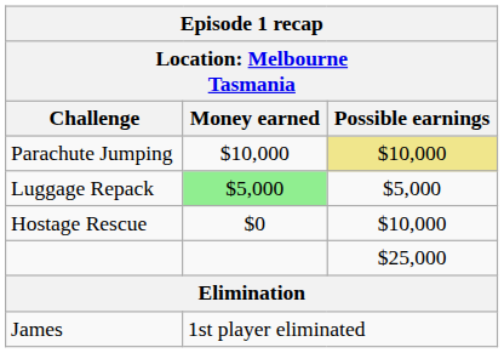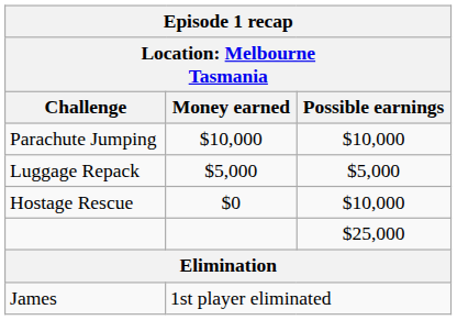Parachute Jumping | Possible earnings: khaki background -> no background
Luggage Repack | Money earned: lightgreen background -> no background
